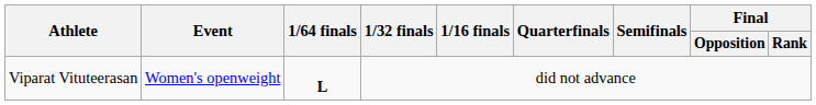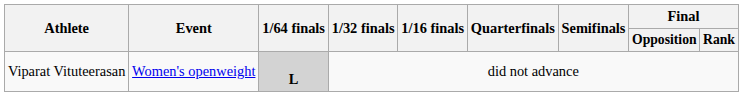Viparat Vituteerasan | 1/64 finals: no background -> lightgrey background
